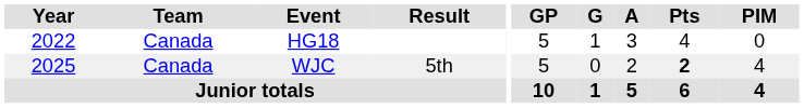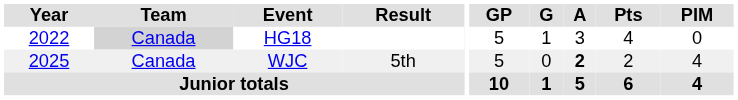HG18 | Team: no background -> lightgrey background
WJC | A: normal -> bold
WJC | Pts: bold -> normal
